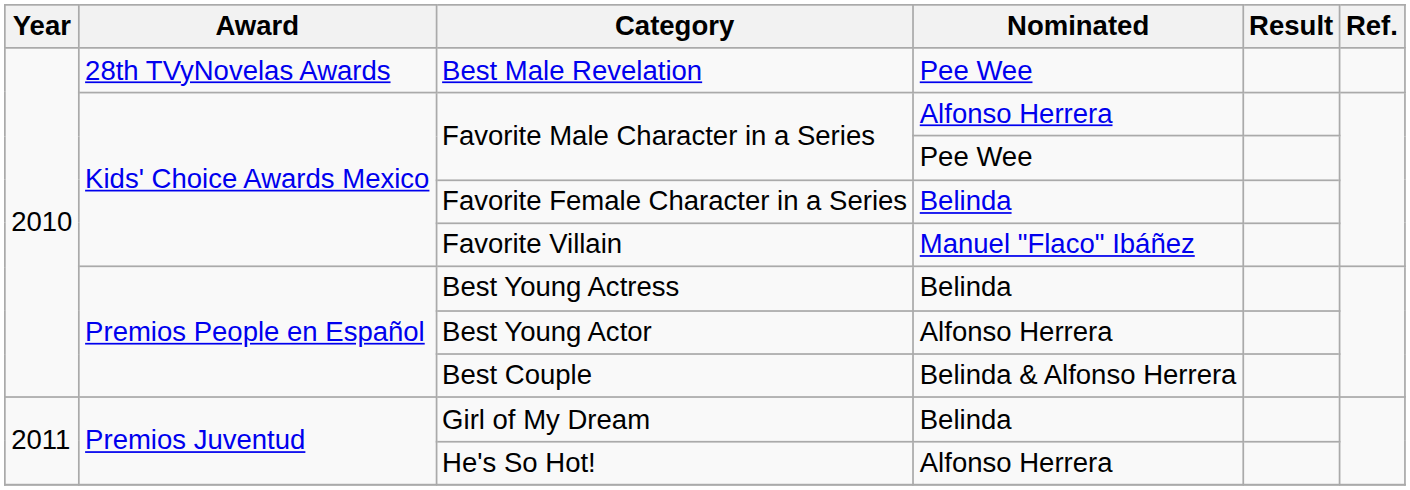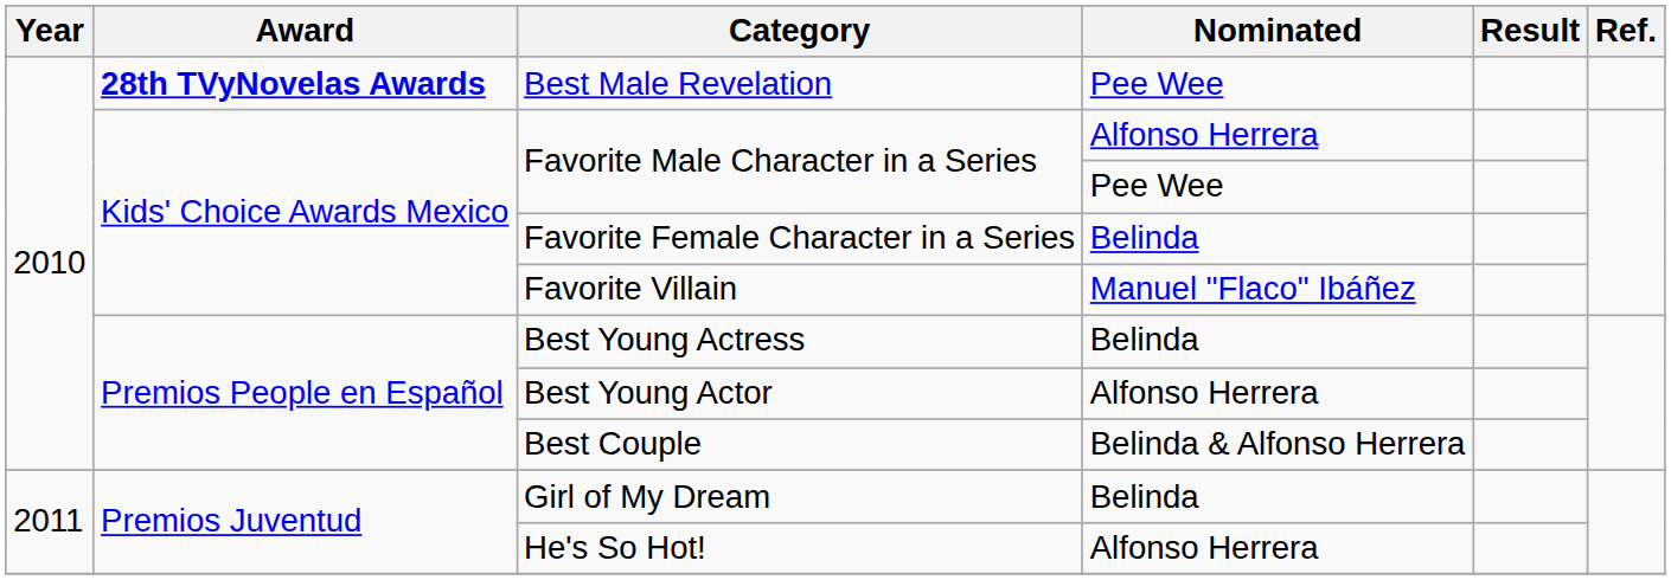Best Male Revelation | Award: normal -> bold
